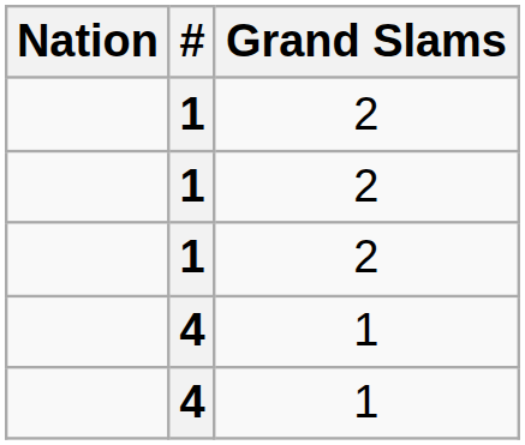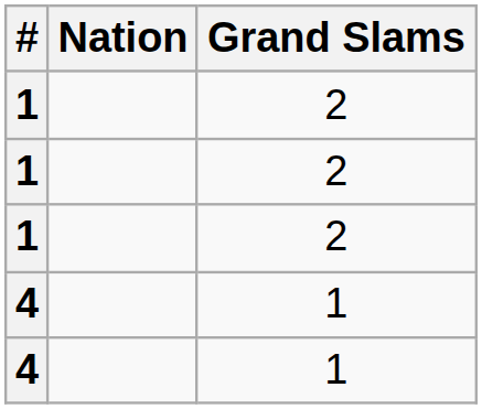columns swapped: # <-> Nation
